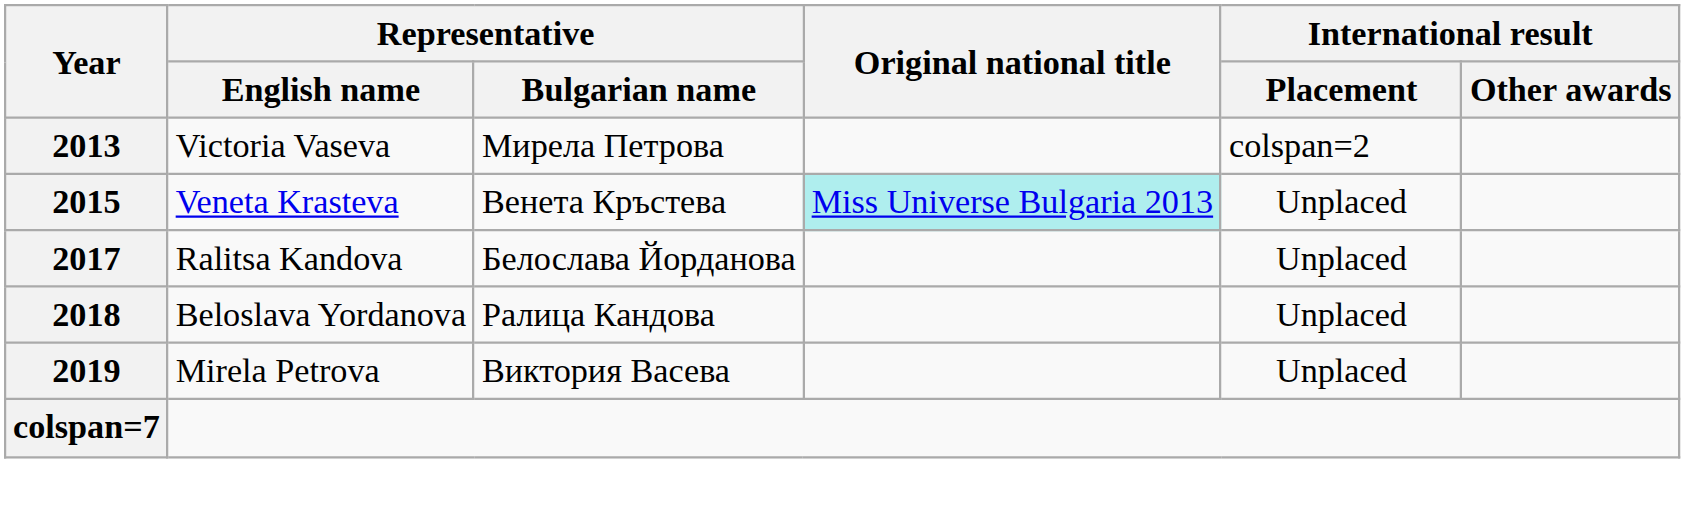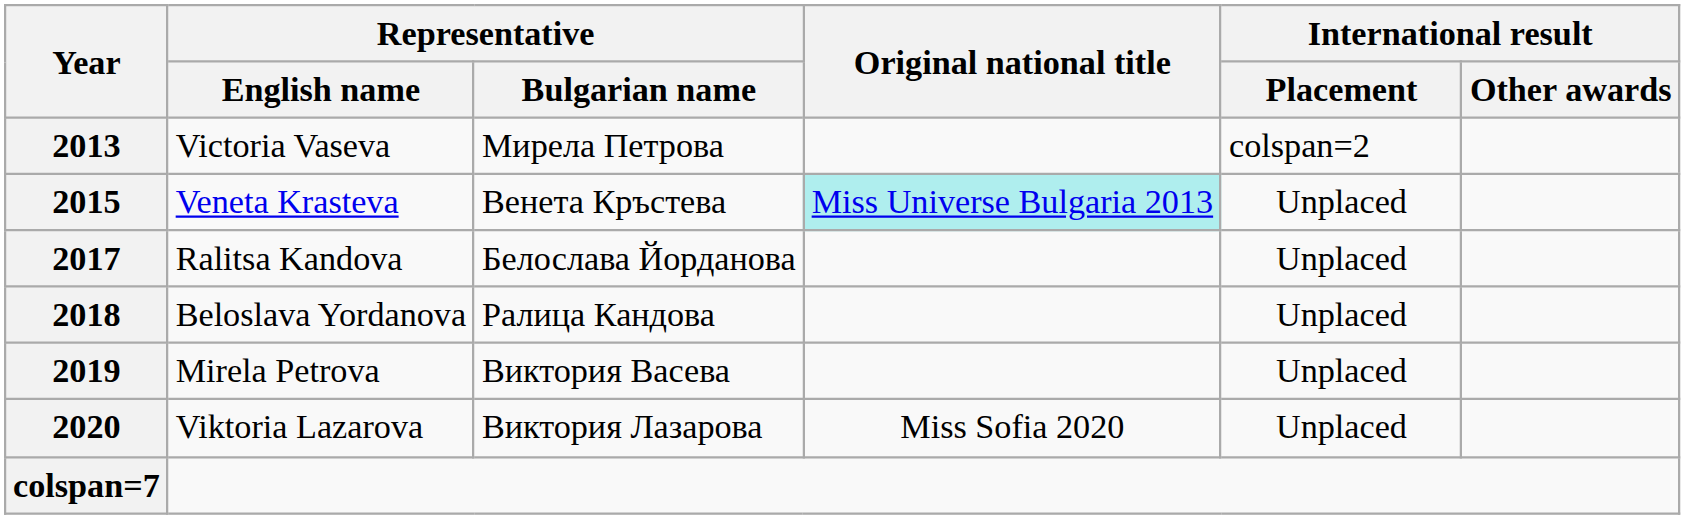+ row: 2020 | Viktoria Lazarova | Виктория Лазарова | Miss Sofia 2020 | Unplaced
